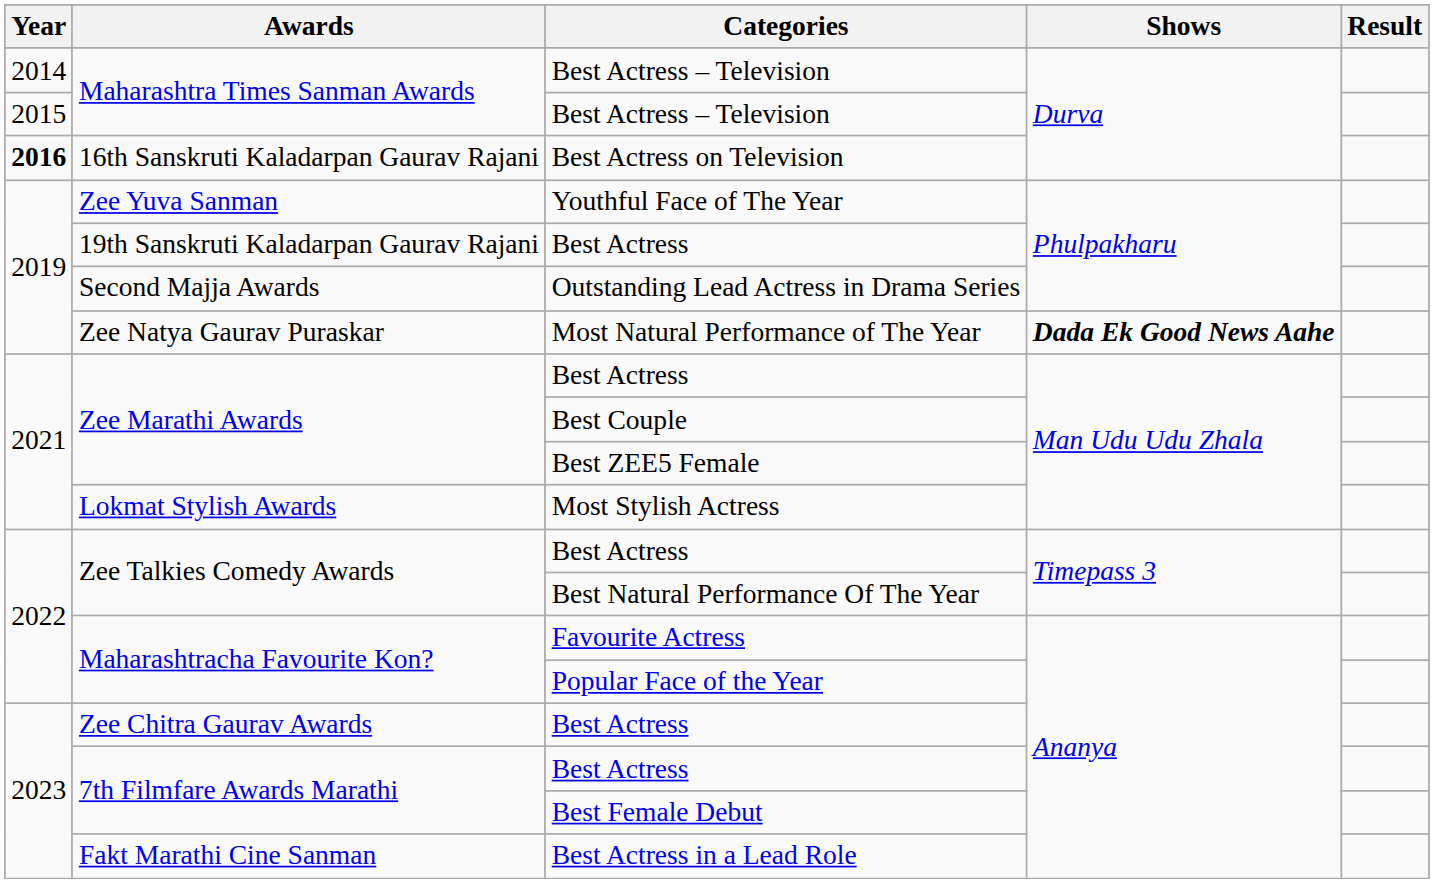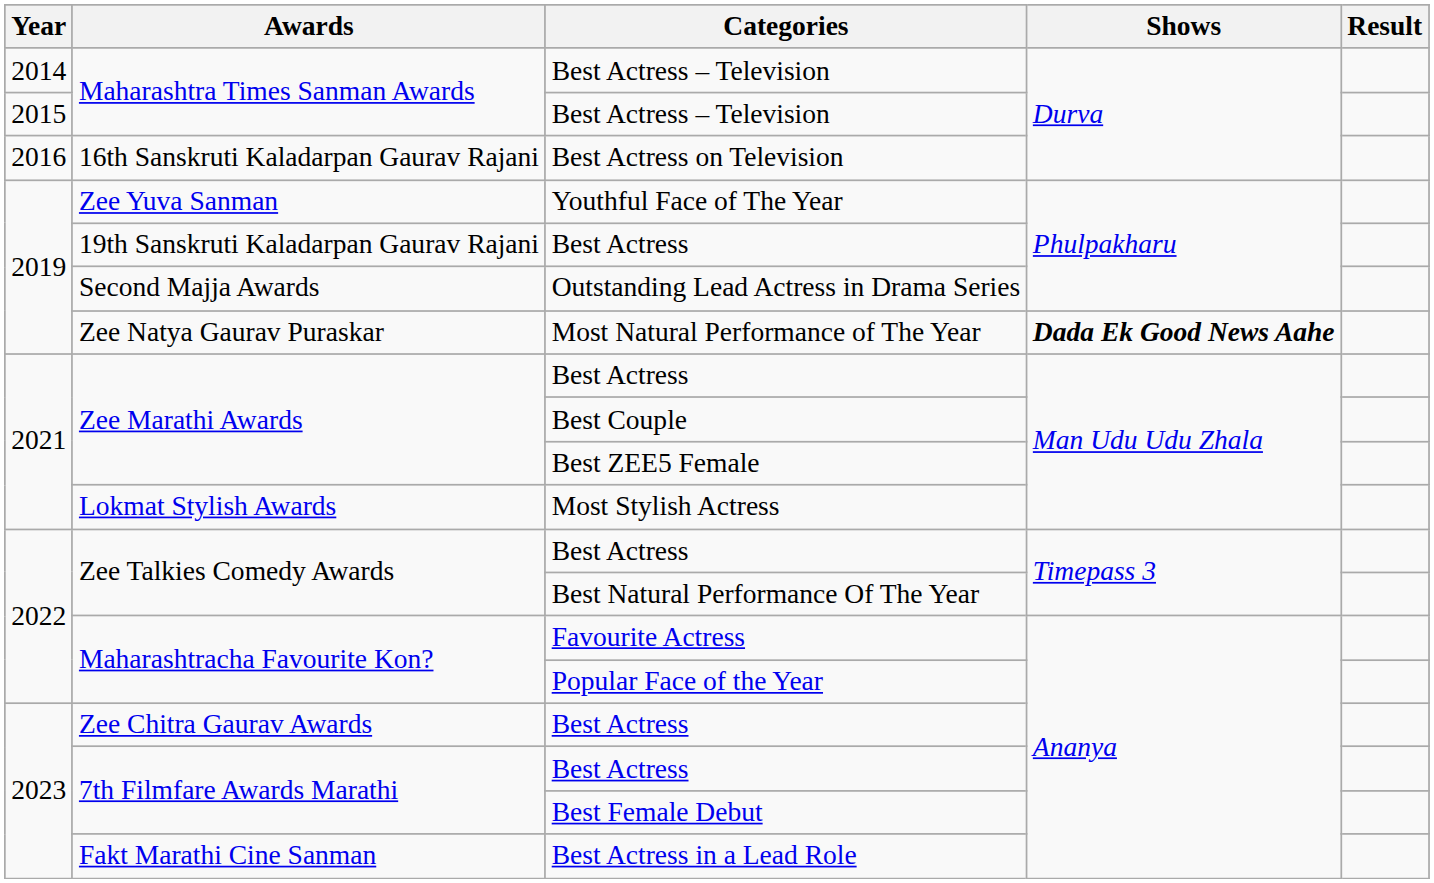Best Actress on Television | Year: bold -> normal
